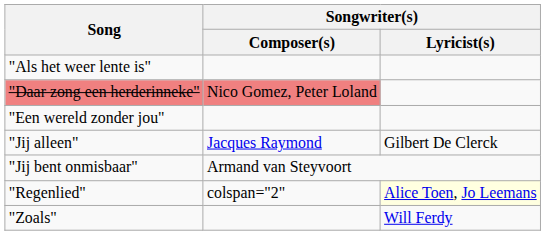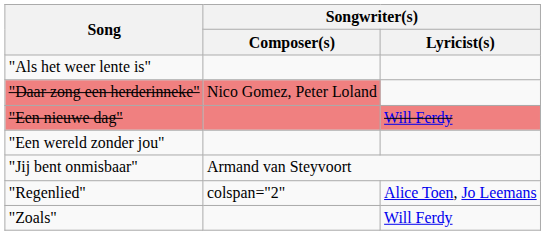+ row: "Een nieuwe dag" | Will Ferdy
- row: "Jij alleen" | Jacques Raymond | Gilbert De Clerck
"Regenlied" | Songwriter(s) / Lyricist(s): lightyellow background -> no background
